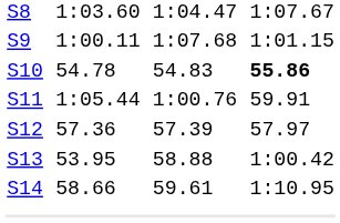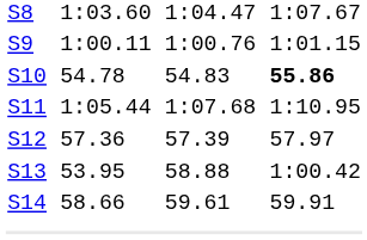S9 | column 3: 1:07.68 -> 1:00.76
S11 | column 3: 1:00.76 -> 1:07.68
S11 | column 4: 59.91 -> 1:10.95
S14 | column 4: 1:10.95 -> 59.91
